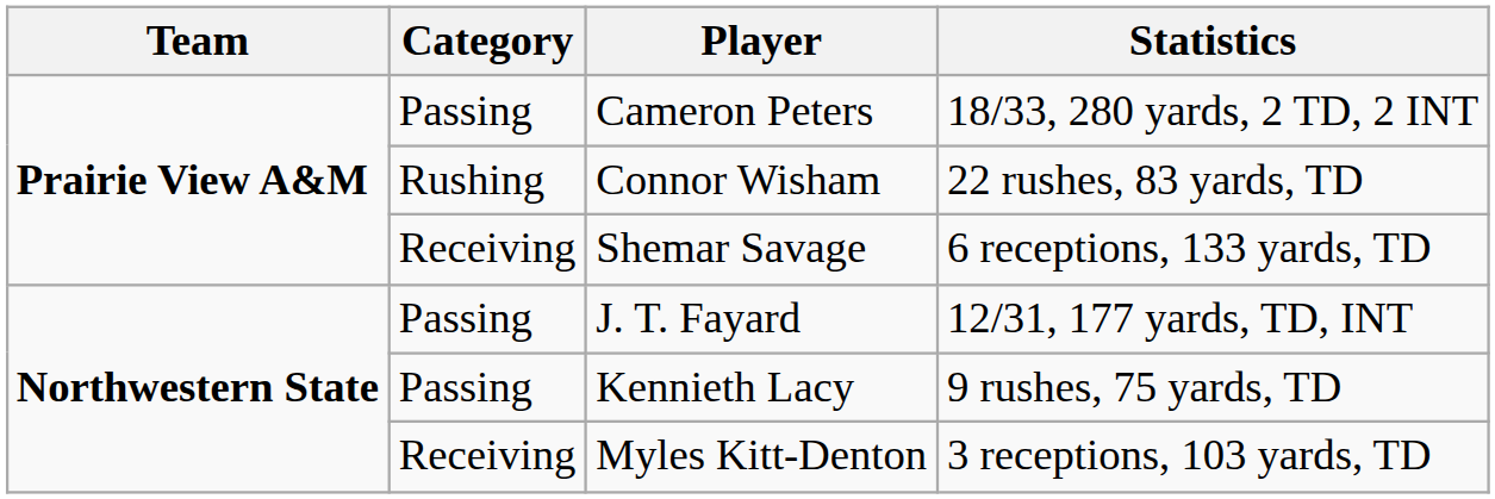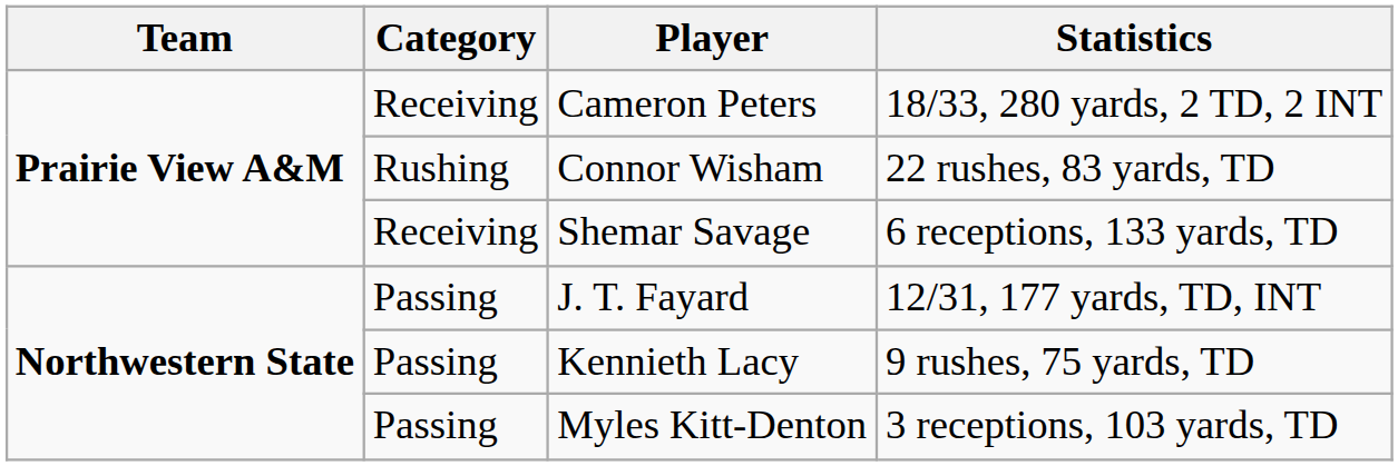Cameron Peters | Category: Passing -> Receiving
Myles Kitt-Denton | Category: Receiving -> Passing
